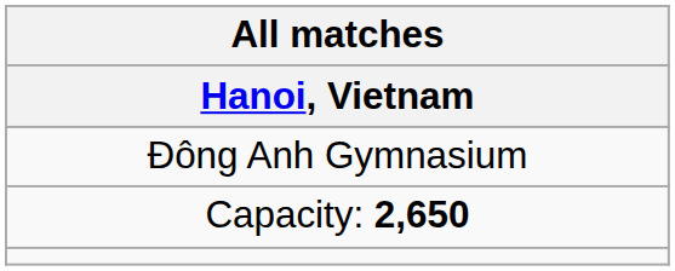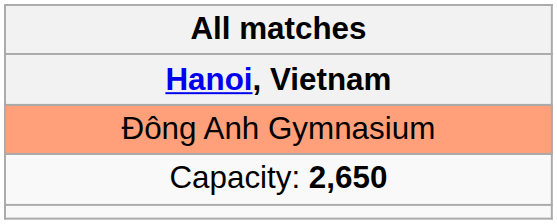row 3 | column 1: no background -> lightsalmon background
